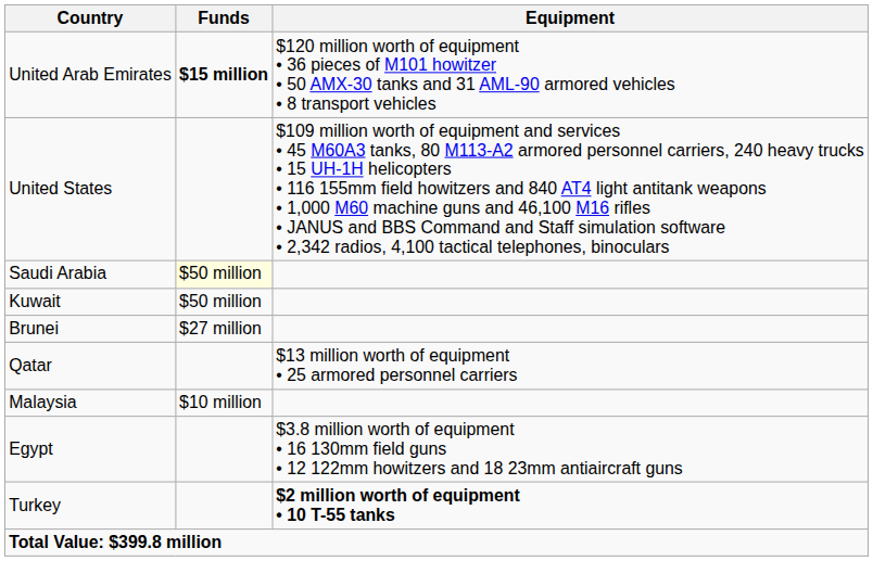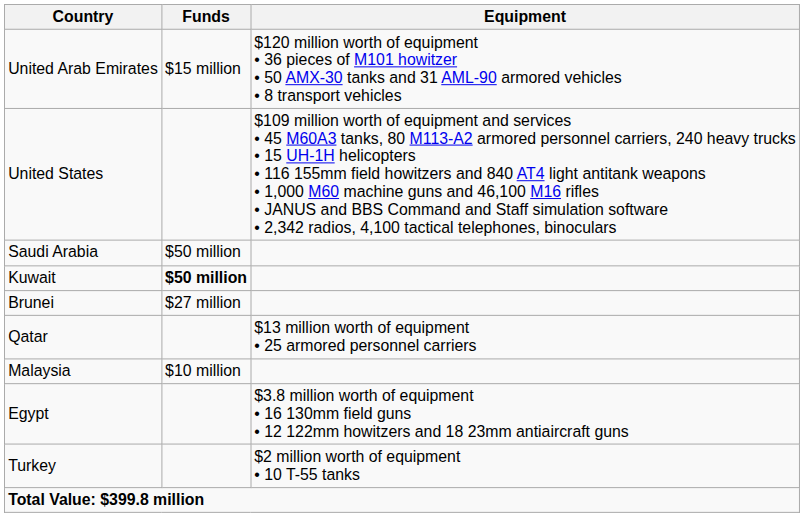United Arab Emirates | Funds: bold -> normal
Saudi Arabia | Funds: lightyellow background -> no background
Kuwait | Funds: normal -> bold
Turkey | Equipment: bold -> normal
